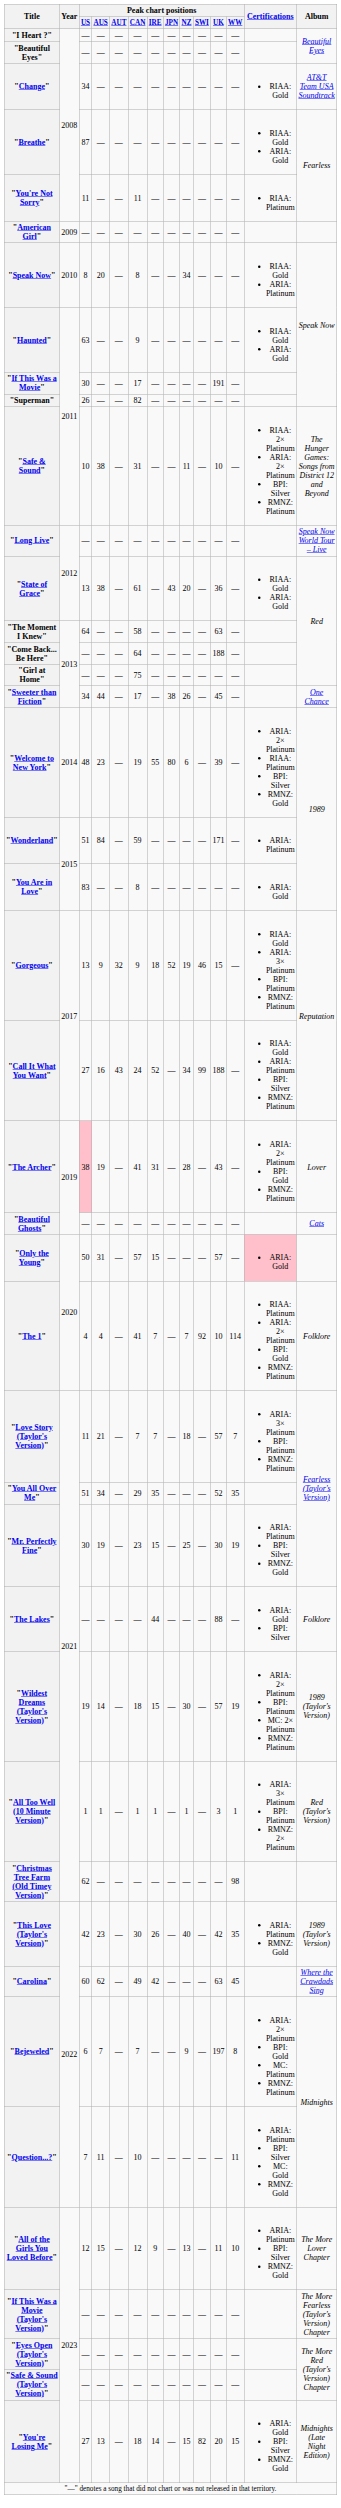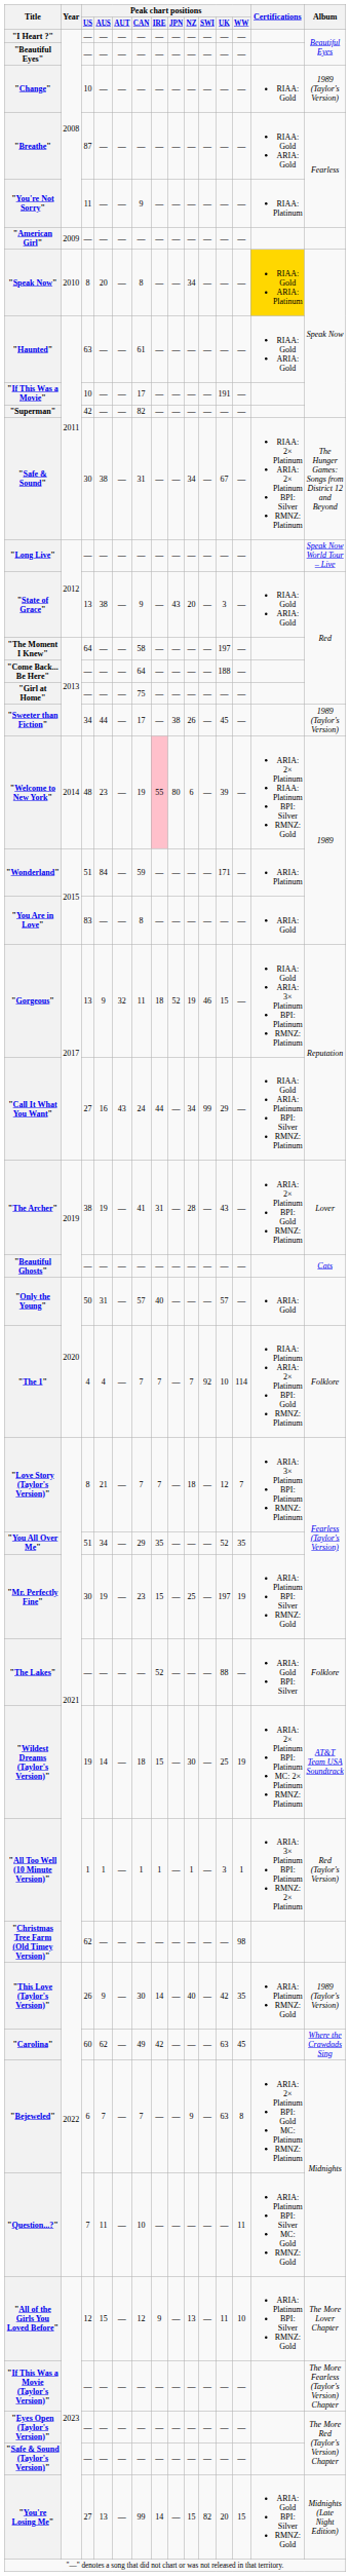"Change" | Peak chart positions / US: 34 -> 10
"Change" | Album: AT&T Team USA Soundtrack -> 1989 (Taylor's Version)
"You're Not Sorry" | Peak chart positions / CAN: 11 -> 9
"Speak Now" | Certifications: no background -> gold background
"Haunted" | Peak chart positions / CAN: 9 -> 61
"If This Was a Movie" | Peak chart positions / US: 30 -> 10
"Superman" | Peak chart positions / US: 26 -> 42
"Safe & Sound" | Peak chart positions / US: 10 -> 30
"Safe & Sound" | Peak chart positions / NZ: 11 -> 34
"Safe & Sound" | Peak chart positions / UK: 10 -> 67
"State of Grace" | Peak chart positions / CAN: 61 -> 9
"State of Grace" | Peak chart positions / UK: 36 -> 3
"The Moment I Knew" | Peak chart positions / UK: 63 -> 197
"Sweeter than Fiction" | Album: One Chance -> 1989 (Taylor's Version)
"Welcome to New York" | Peak chart positions / IRE: no background -> pink background
"Gorgeous" | Peak chart positions / CAN: 9 -> 11
"Call It What You Want" | Peak chart positions / IRE: 52 -> 44
"Call It What You Want" | Peak chart positions / UK: 188 -> 29
"The Archer" | Peak chart positions / US: pink background -> no background
"Only the Young" | Peak chart positions / IRE: 15 -> 40
"Only the Young" | Certifications: pink background -> no background
"The 1" | Peak chart positions / CAN: 41 -> 7
"Love Story (Taylor's Version)" | Peak chart positions / US: 11 -> 8
"Love Story (Taylor's Version)" | Peak chart positions / UK: 57 -> 12
"Mr. Perfectly Fine" | Peak chart positions / UK: 30 -> 197
"The Lakes" | Peak chart positions / IRE: 44 -> 52
"Wildest Dreams (Taylor's Version)" | Peak chart positions / UK: 57 -> 25
"Wildest Dreams (Taylor's Version)" | Album: 1989 (Taylor's Version) -> AT&T Team USA Soundtrack
"This Love (Taylor's Version)" | Peak chart positions / US: 42 -> 26
"This Love (Taylor's Version)" | Peak chart positions / AUS: 23 -> 9
"This Love (Taylor's Version)" | Peak chart positions / IRE: 26 -> 14
"Bejeweled" | Peak chart positions / UK: 197 -> 63
"You're Losing Me" | Peak chart positions / CAN: 18 -> 99
